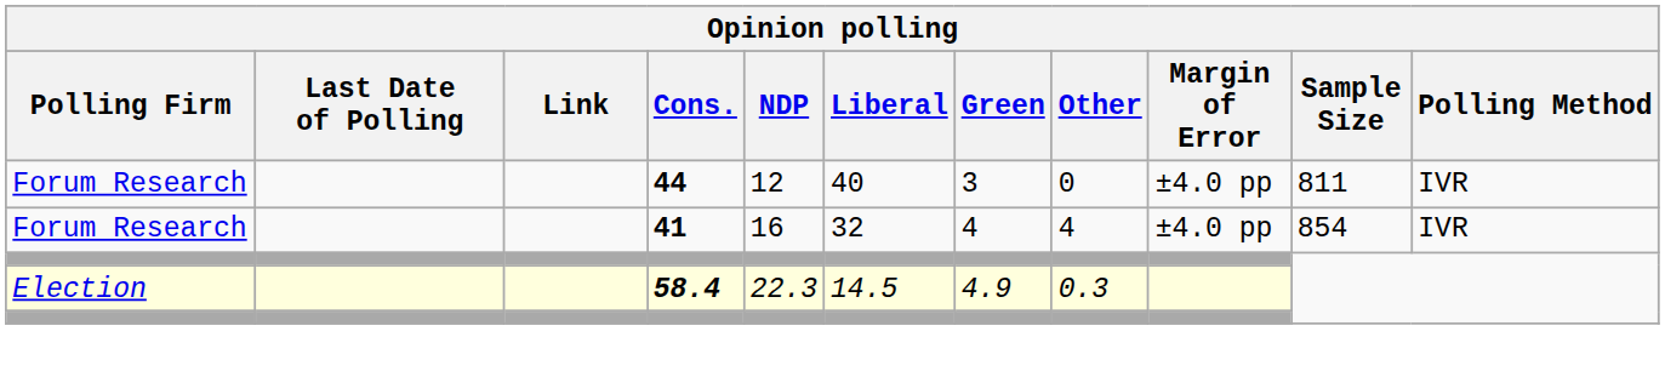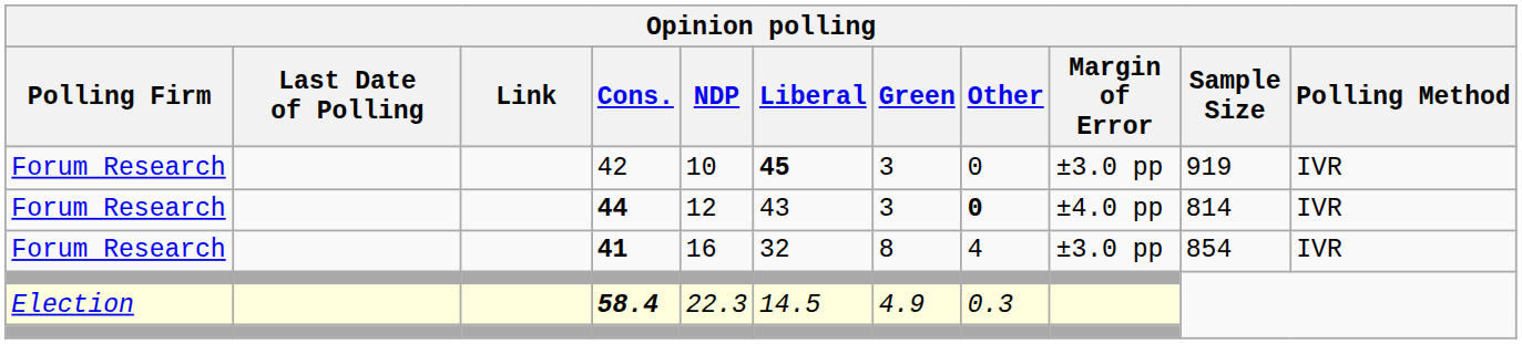+ row: Forum Research | 42 | 10 | 45 | 3 | 0 | ±3.0 pp | 919 | IVR
44 | Liberal: 40 -> 43
44 | Other: normal -> bold
44 | Sample Size: 811 -> 814
41 | Green: 4 -> 8
41 | Margin of Error: ±4.0 pp -> ±3.0 pp
